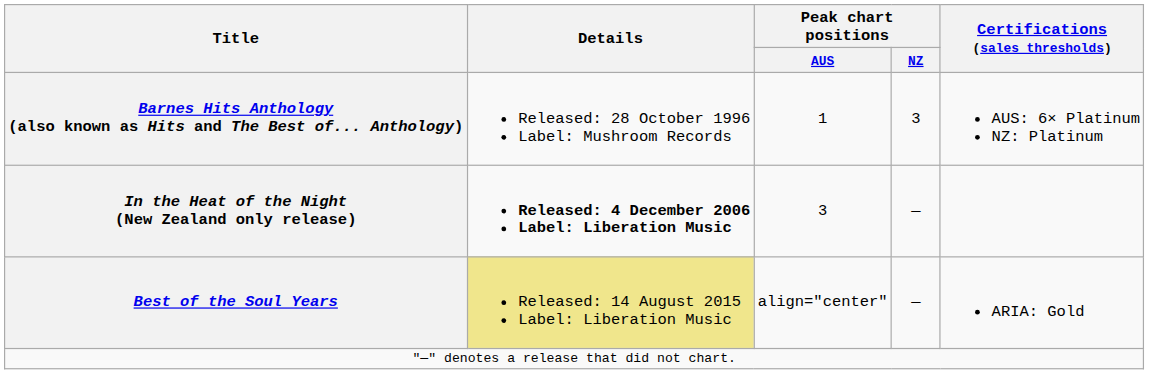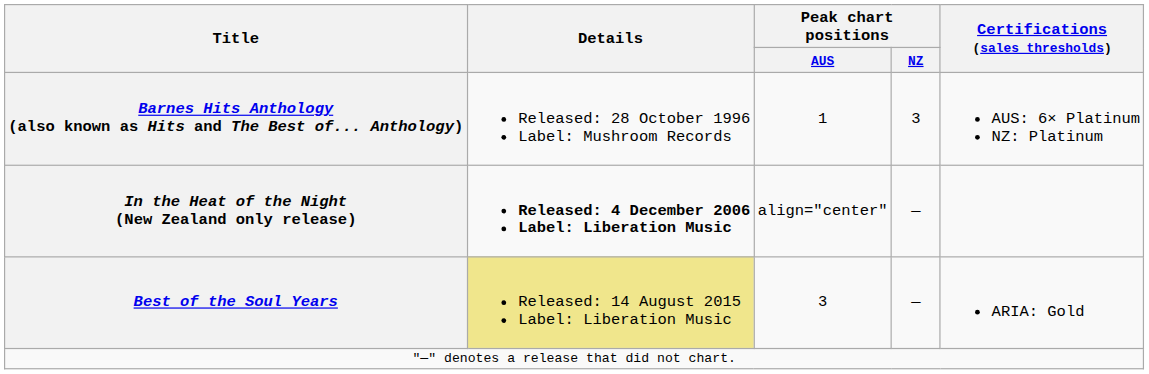In the Heat of the Night (New Zealand only release) | Peak chart positions / AUS: 3 -> align="center"
Best of the Soul Years | Peak chart positions / AUS: align="center" -> 3
